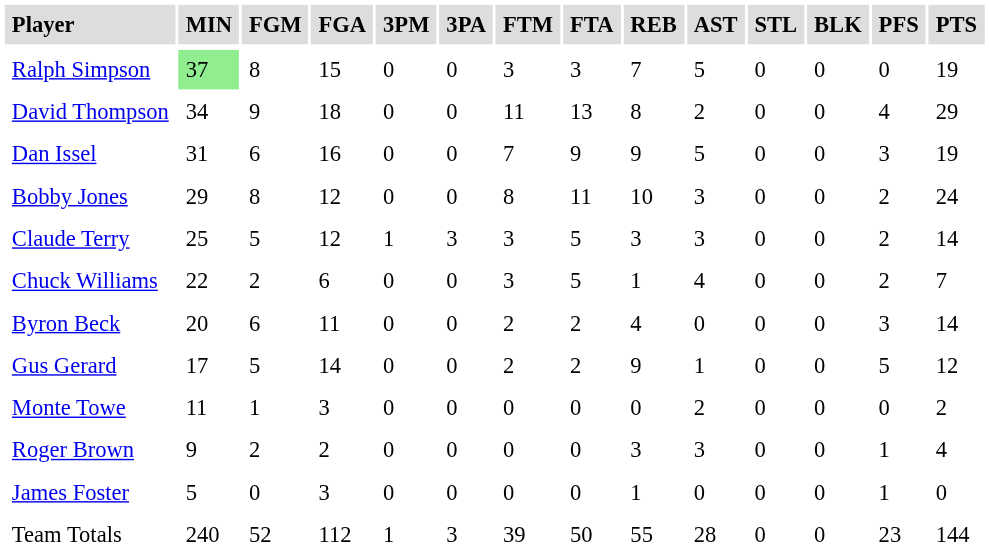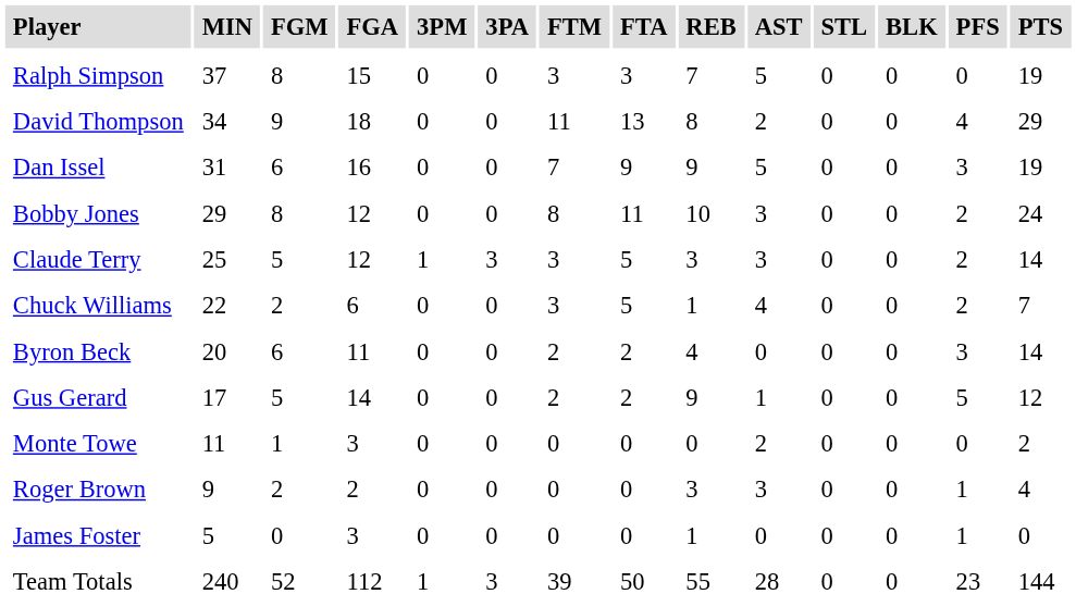Ralph Simpson | MIN: lightgreen background -> no background
